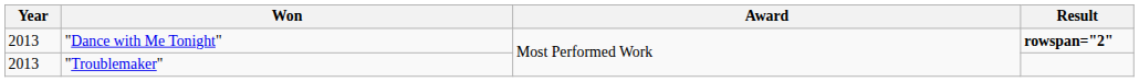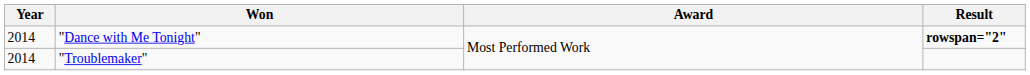"Dance with Me Tonight" | Year: 2013 -> 2014
"Troublemaker" | Year: 2013 -> 2014
